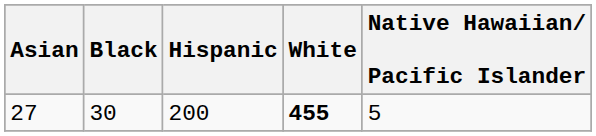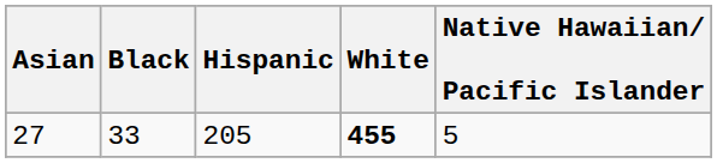row 2 | Black: 30 -> 33
row 2 | Hispanic: 200 -> 205
